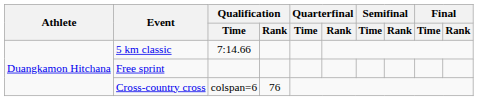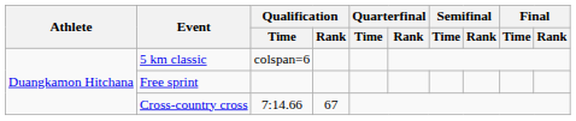5 km classic | Qualification / Time: 7:14.66 -> colspan=6
Cross-country cross | Qualification / Time: colspan=6 -> 7:14.66
Cross-country cross | Qualification / Rank: 76 -> 67
